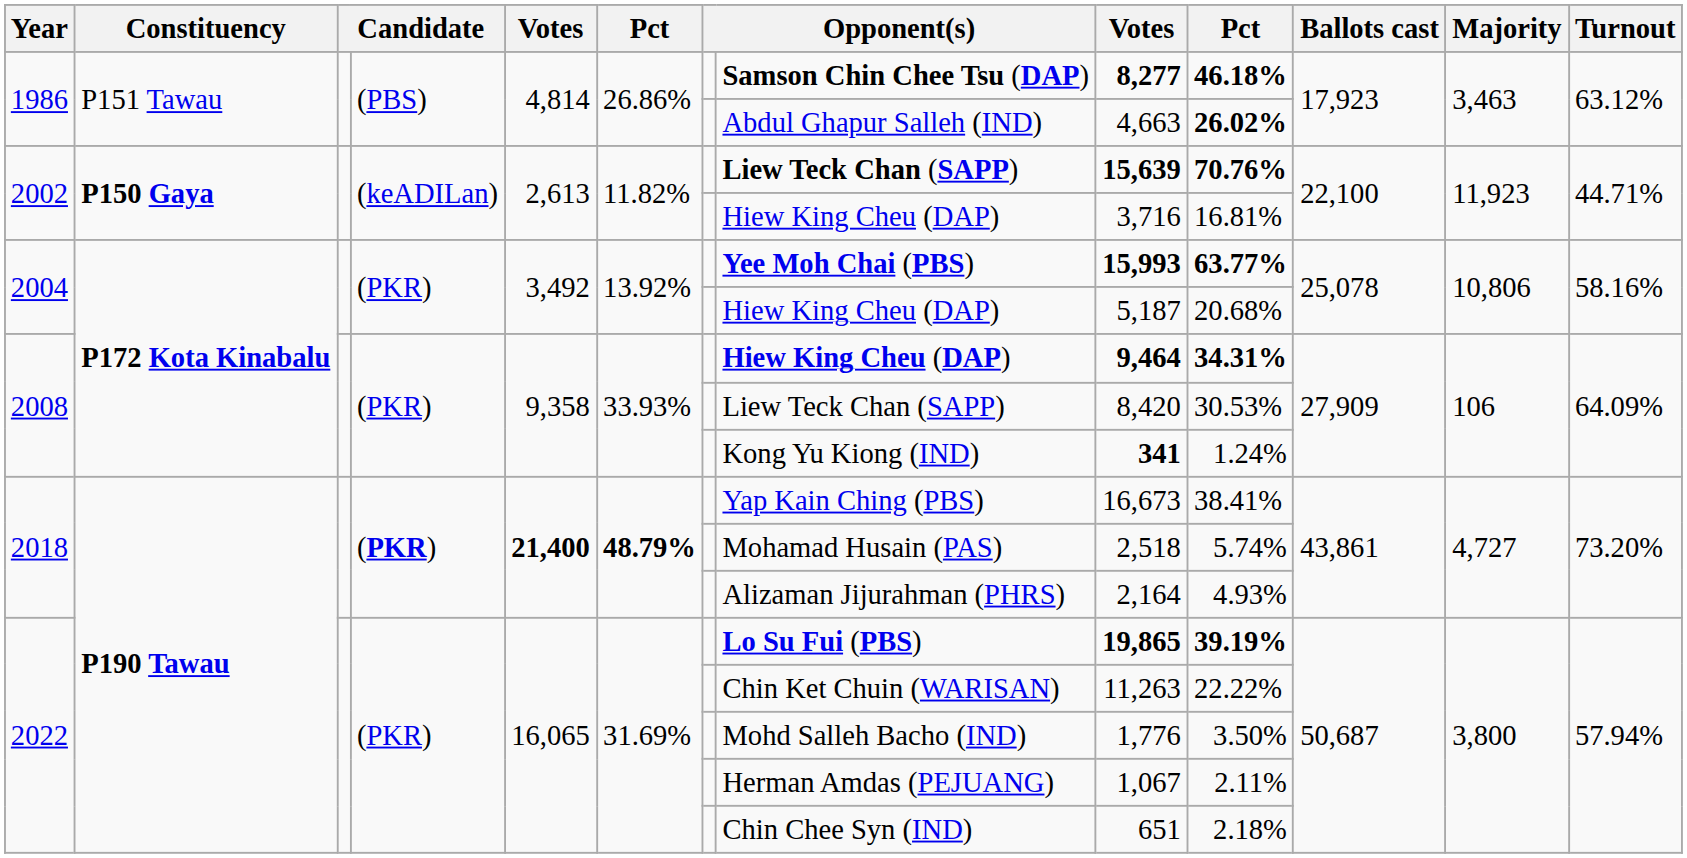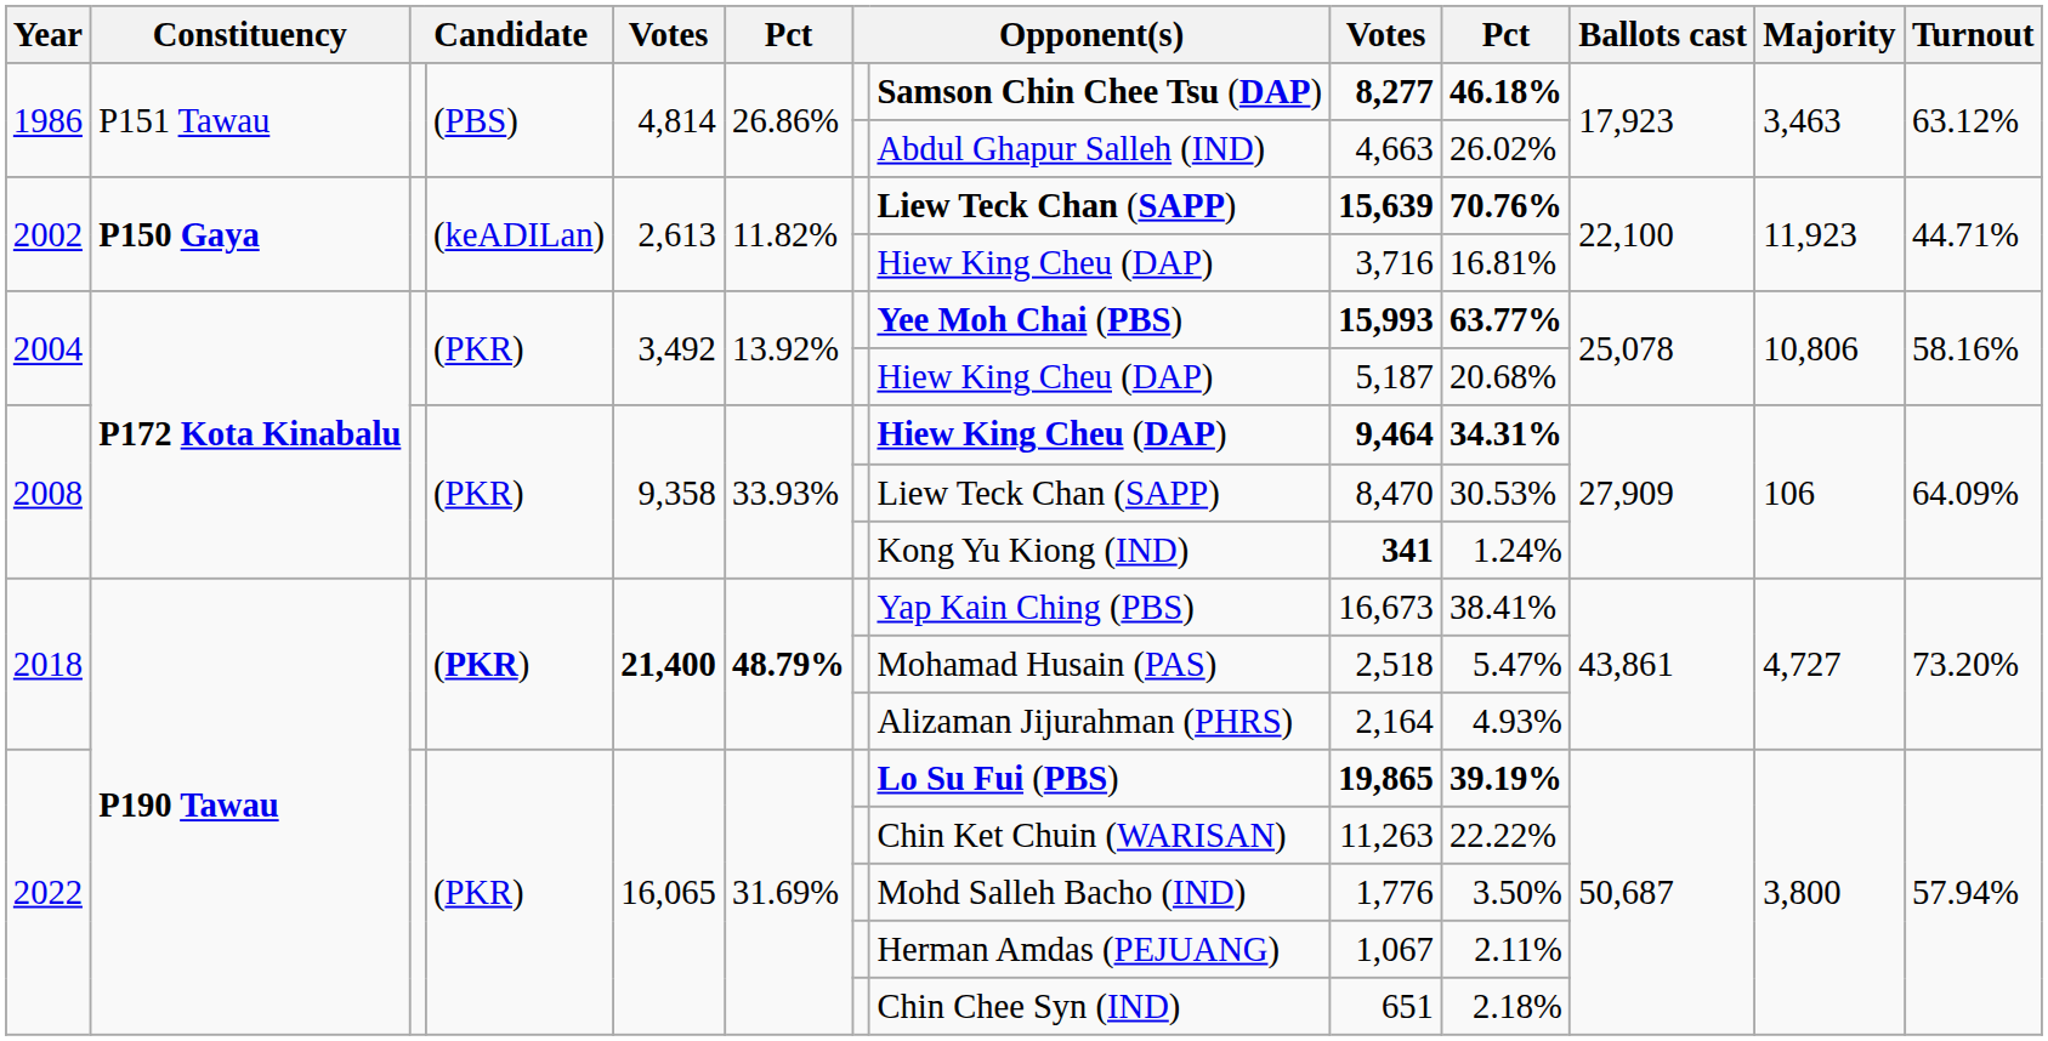row 3 | column 10: bold -> normal
row 9 | column 9: 8,420 -> 8,470
row 12 | column 10: 5.74% -> 5.47%
